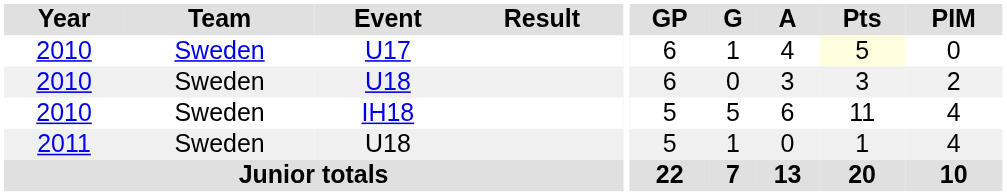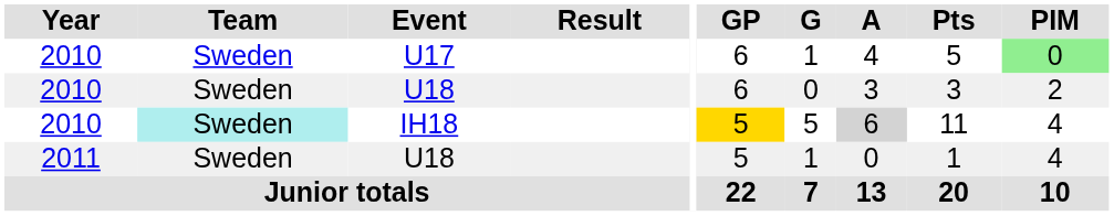U17 | Pts: lightyellow background -> no background
U17 | PIM: no background -> lightgreen background
IH18 | Team: no background -> paleturquoise background
IH18 | GP: no background -> gold background
IH18 | A: no background -> lightgrey background
